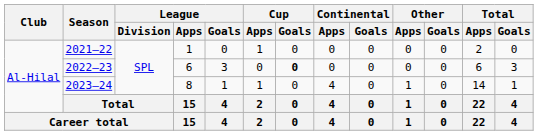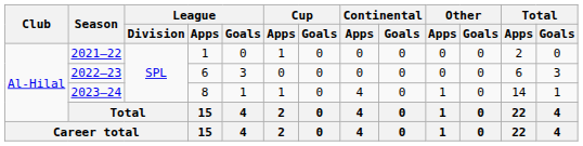2022–23 | Cup / Goals: bold -> normal
